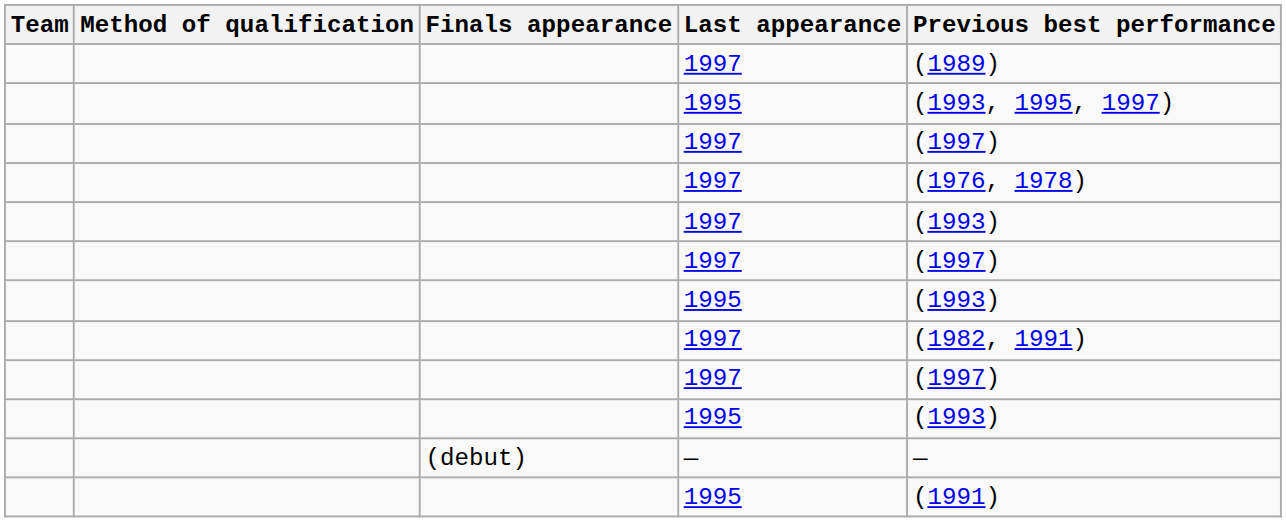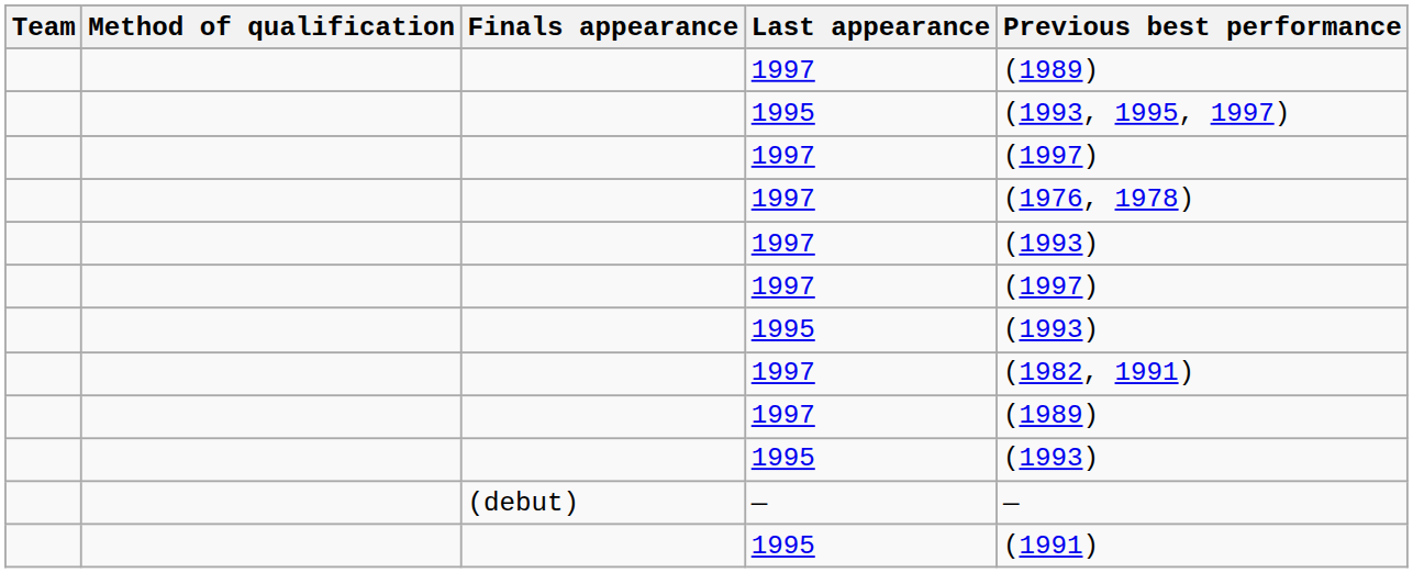row 10 | Previous best performance: (1997) -> (1989)
